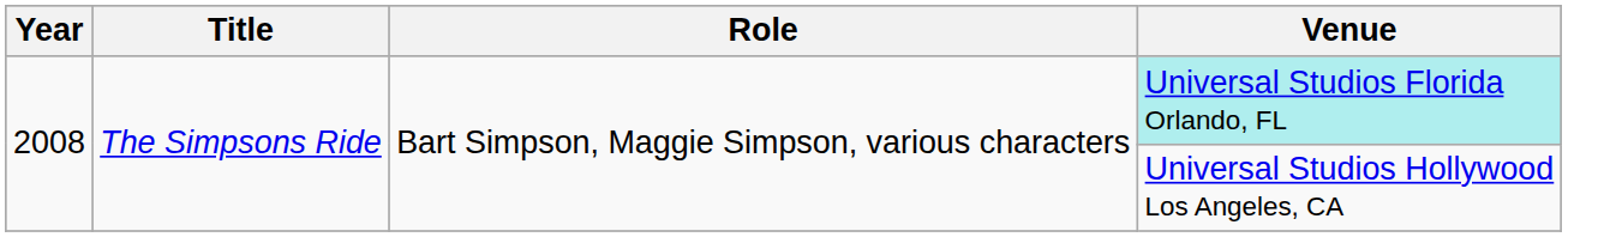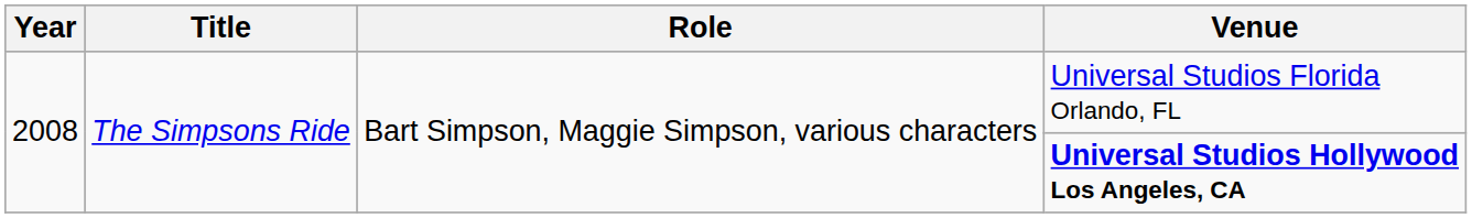Universal Studios Florida Orlando, FL | Venue: paleturquoise background -> no background
Universal Studios Hollywood Los Angeles, CA | Venue: normal -> bold
